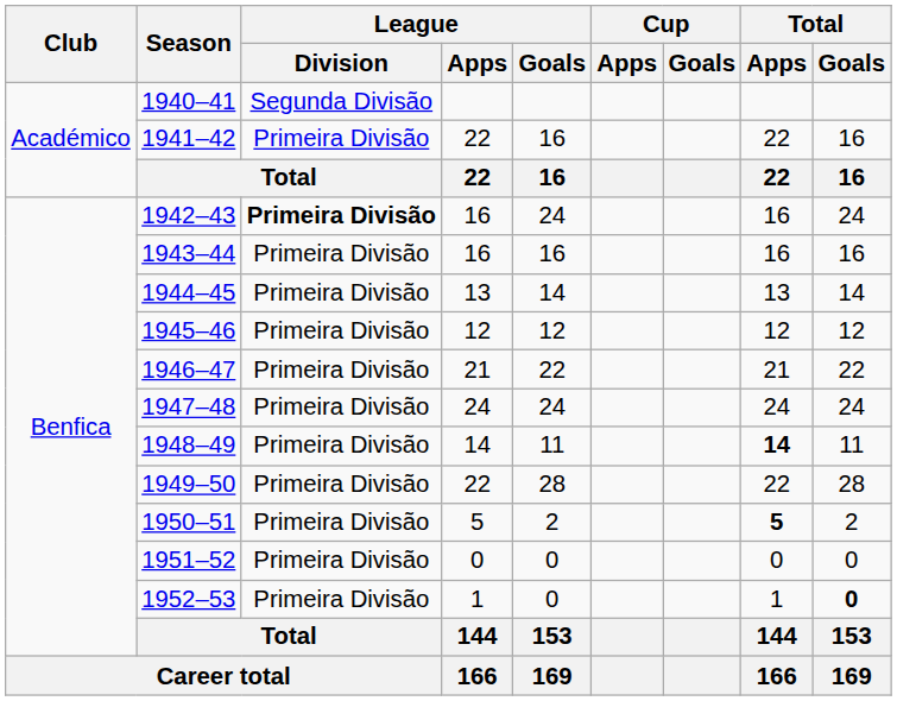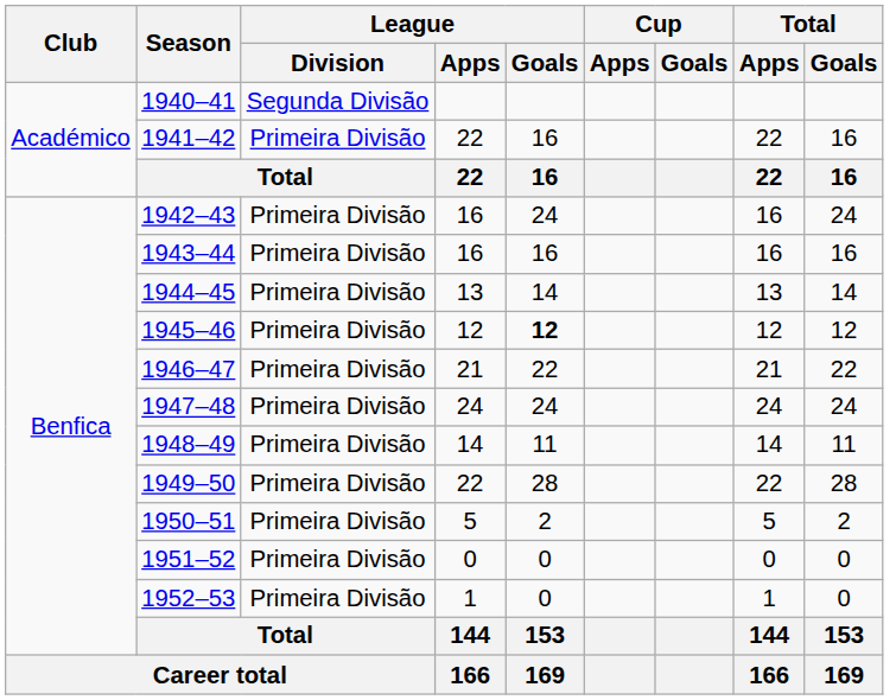1942–43 | League / Division: bold -> normal
1945–46 | League / Goals: normal -> bold
1948–49 | Total / Apps: bold -> normal
1950–51 | Total / Apps: bold -> normal
1952–53 | Total / Goals: bold -> normal
